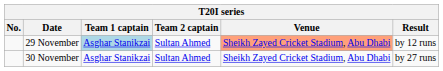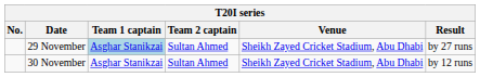29 November | Venue: lightsalmon background -> no background
29 November | Result: by 12 runs -> by 27 runs
30 November | Result: by 27 runs -> by 12 runs
